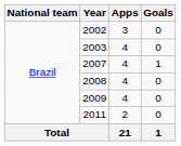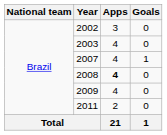2008 | Apps: normal -> bold
